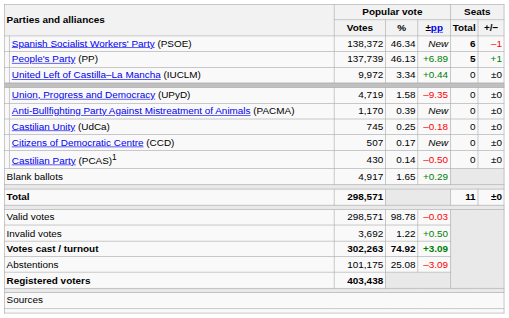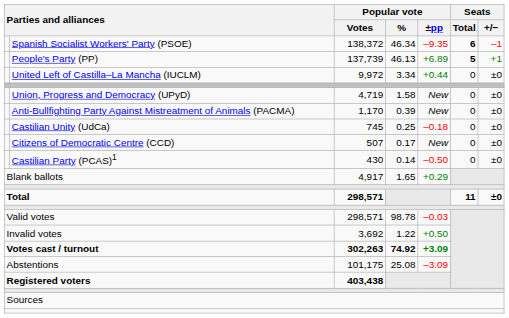Spanish Socialist Workers' Party (PSOE) | Popular vote / ±pp: New -> –9.35
Union, Progress and Democracy (UPyD) | Popular vote / ±pp: –9.35 -> New
